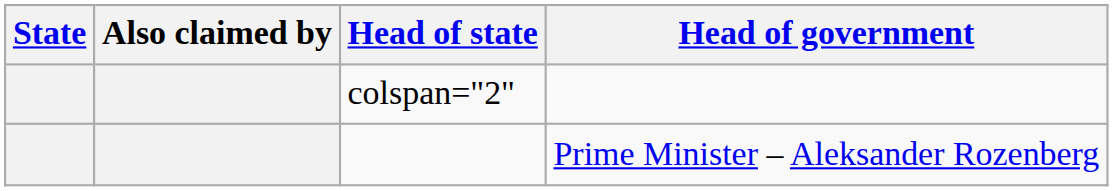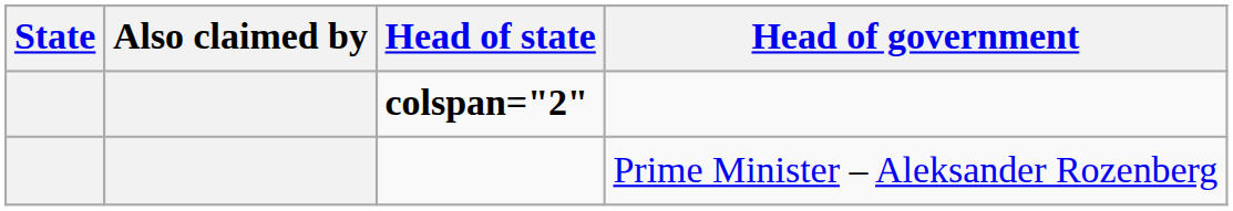colspan="2" | Head of state: normal -> bold
